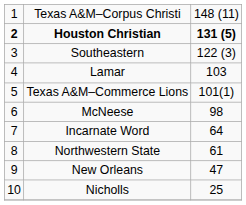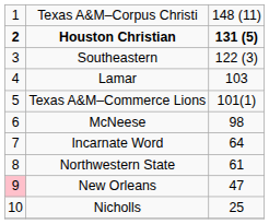New Orleans | column 1: no background -> pink background
